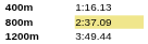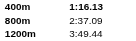400m | column 2: normal -> bold
800m | column 2: khaki background -> no background
